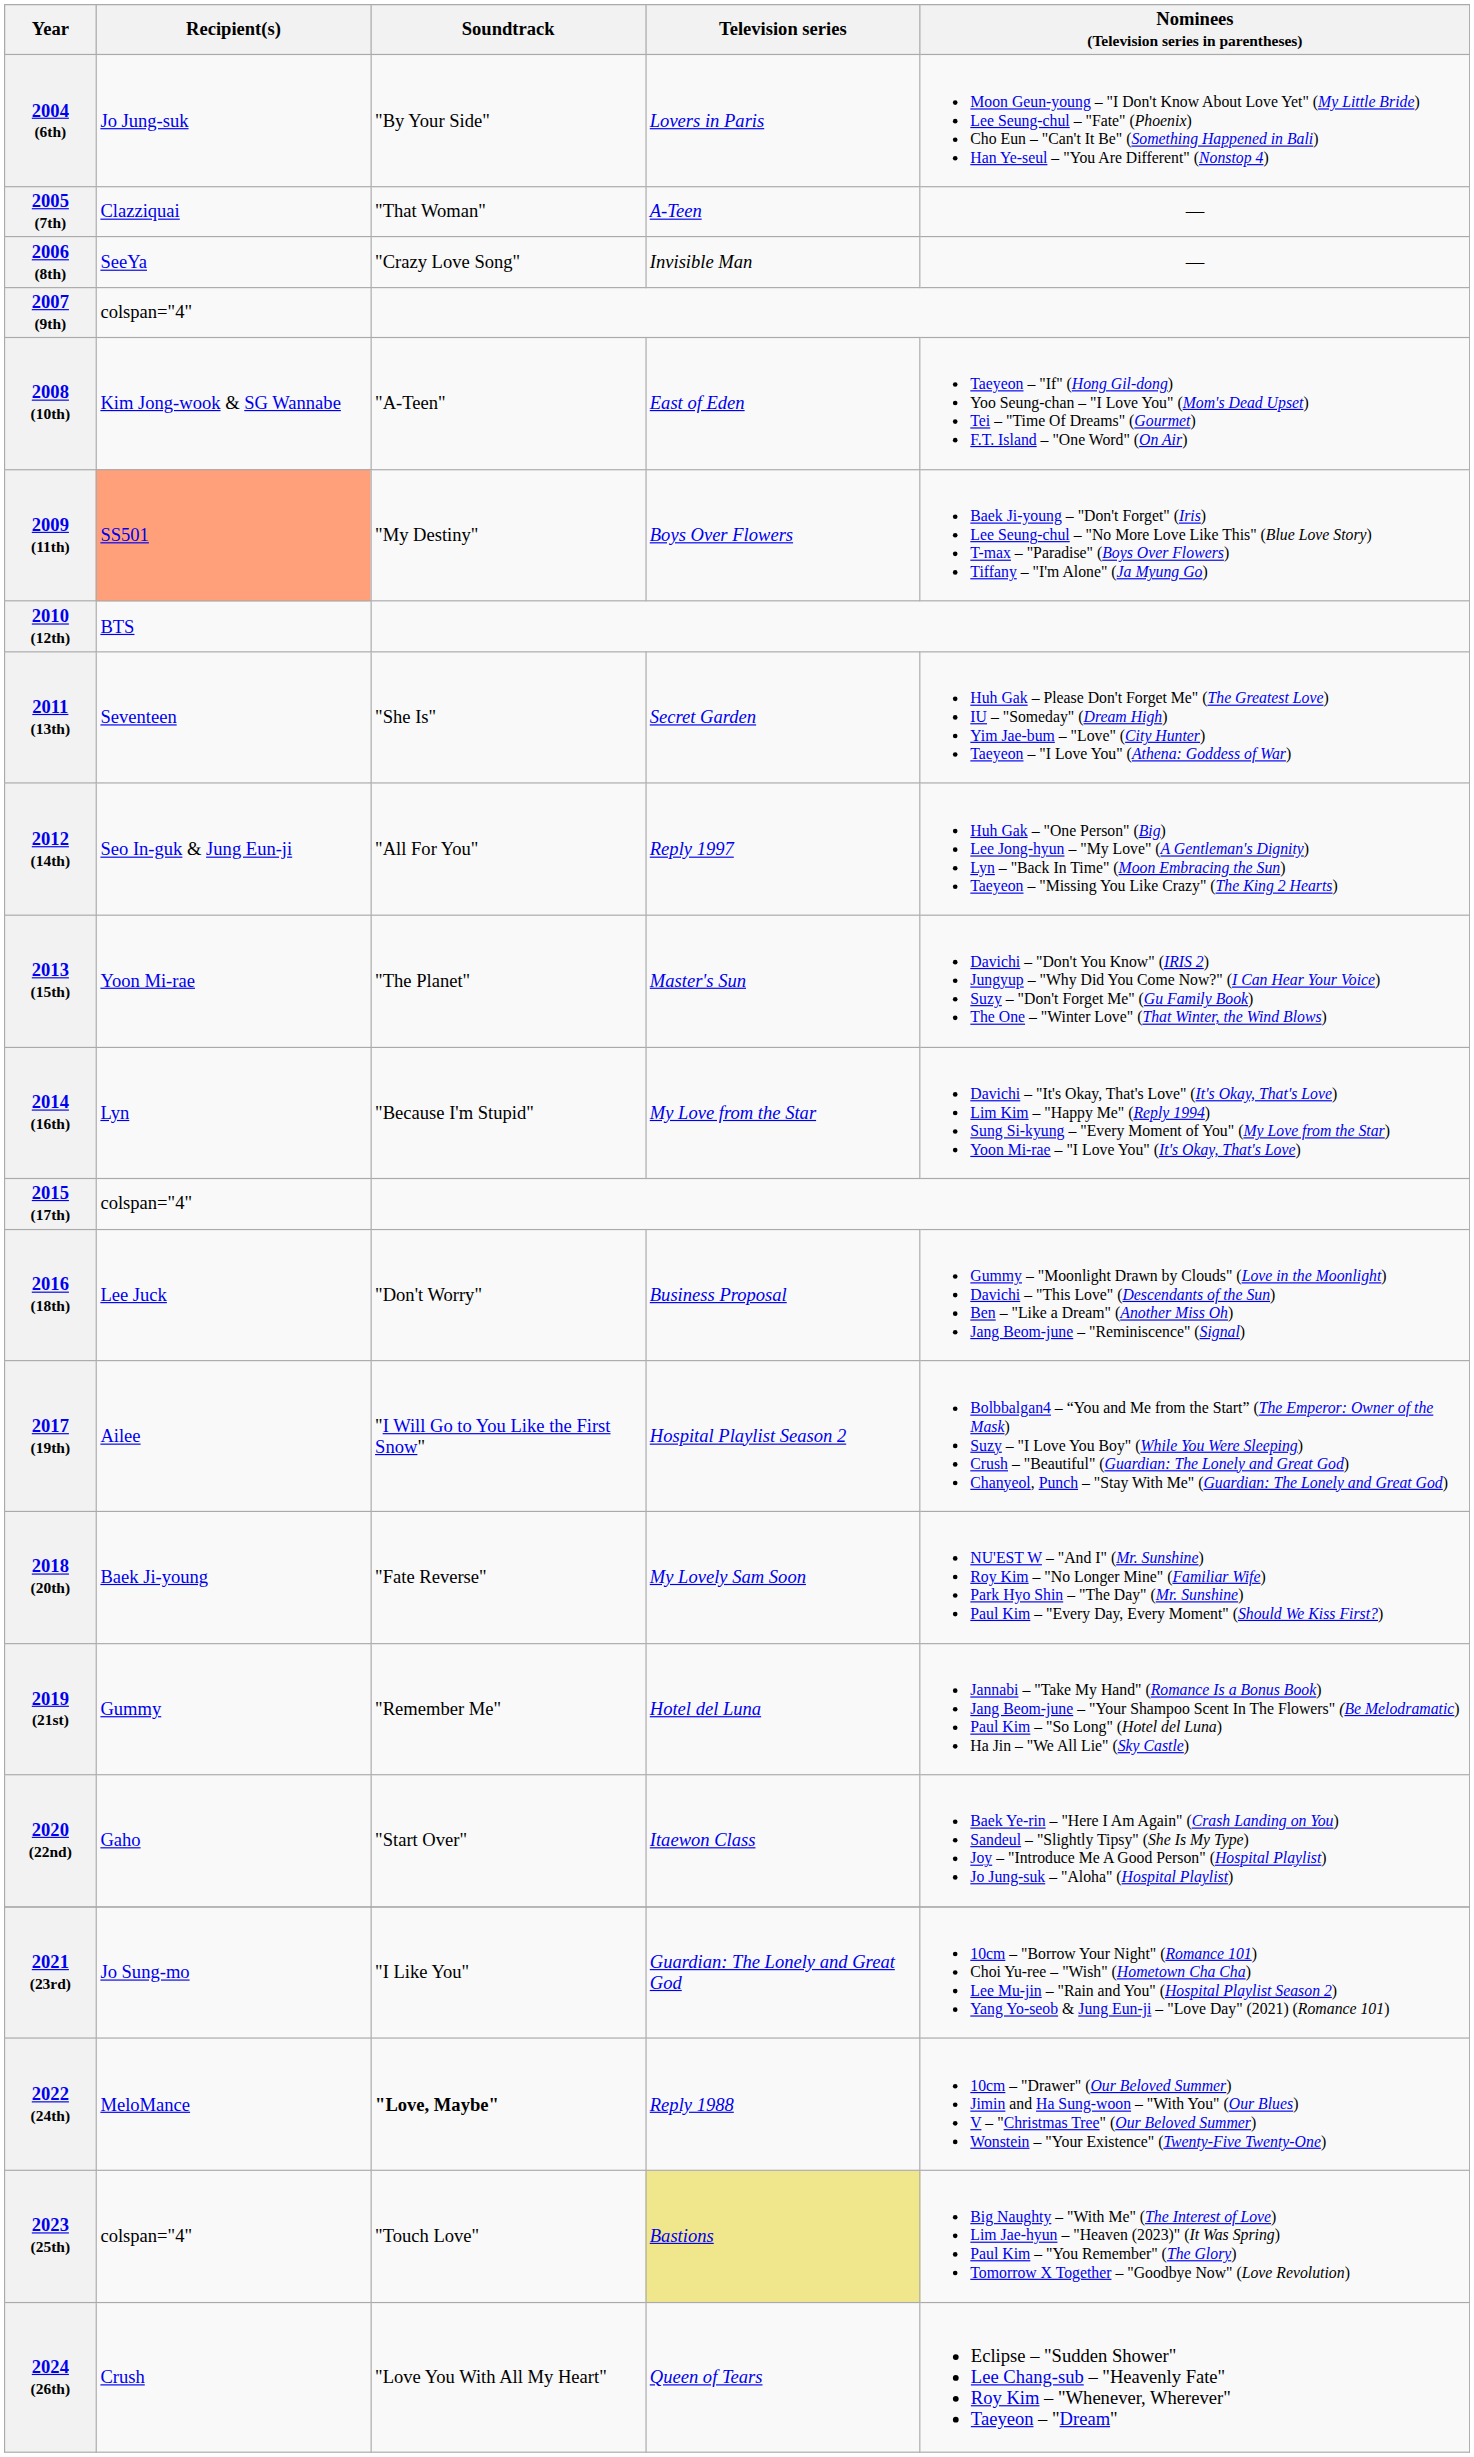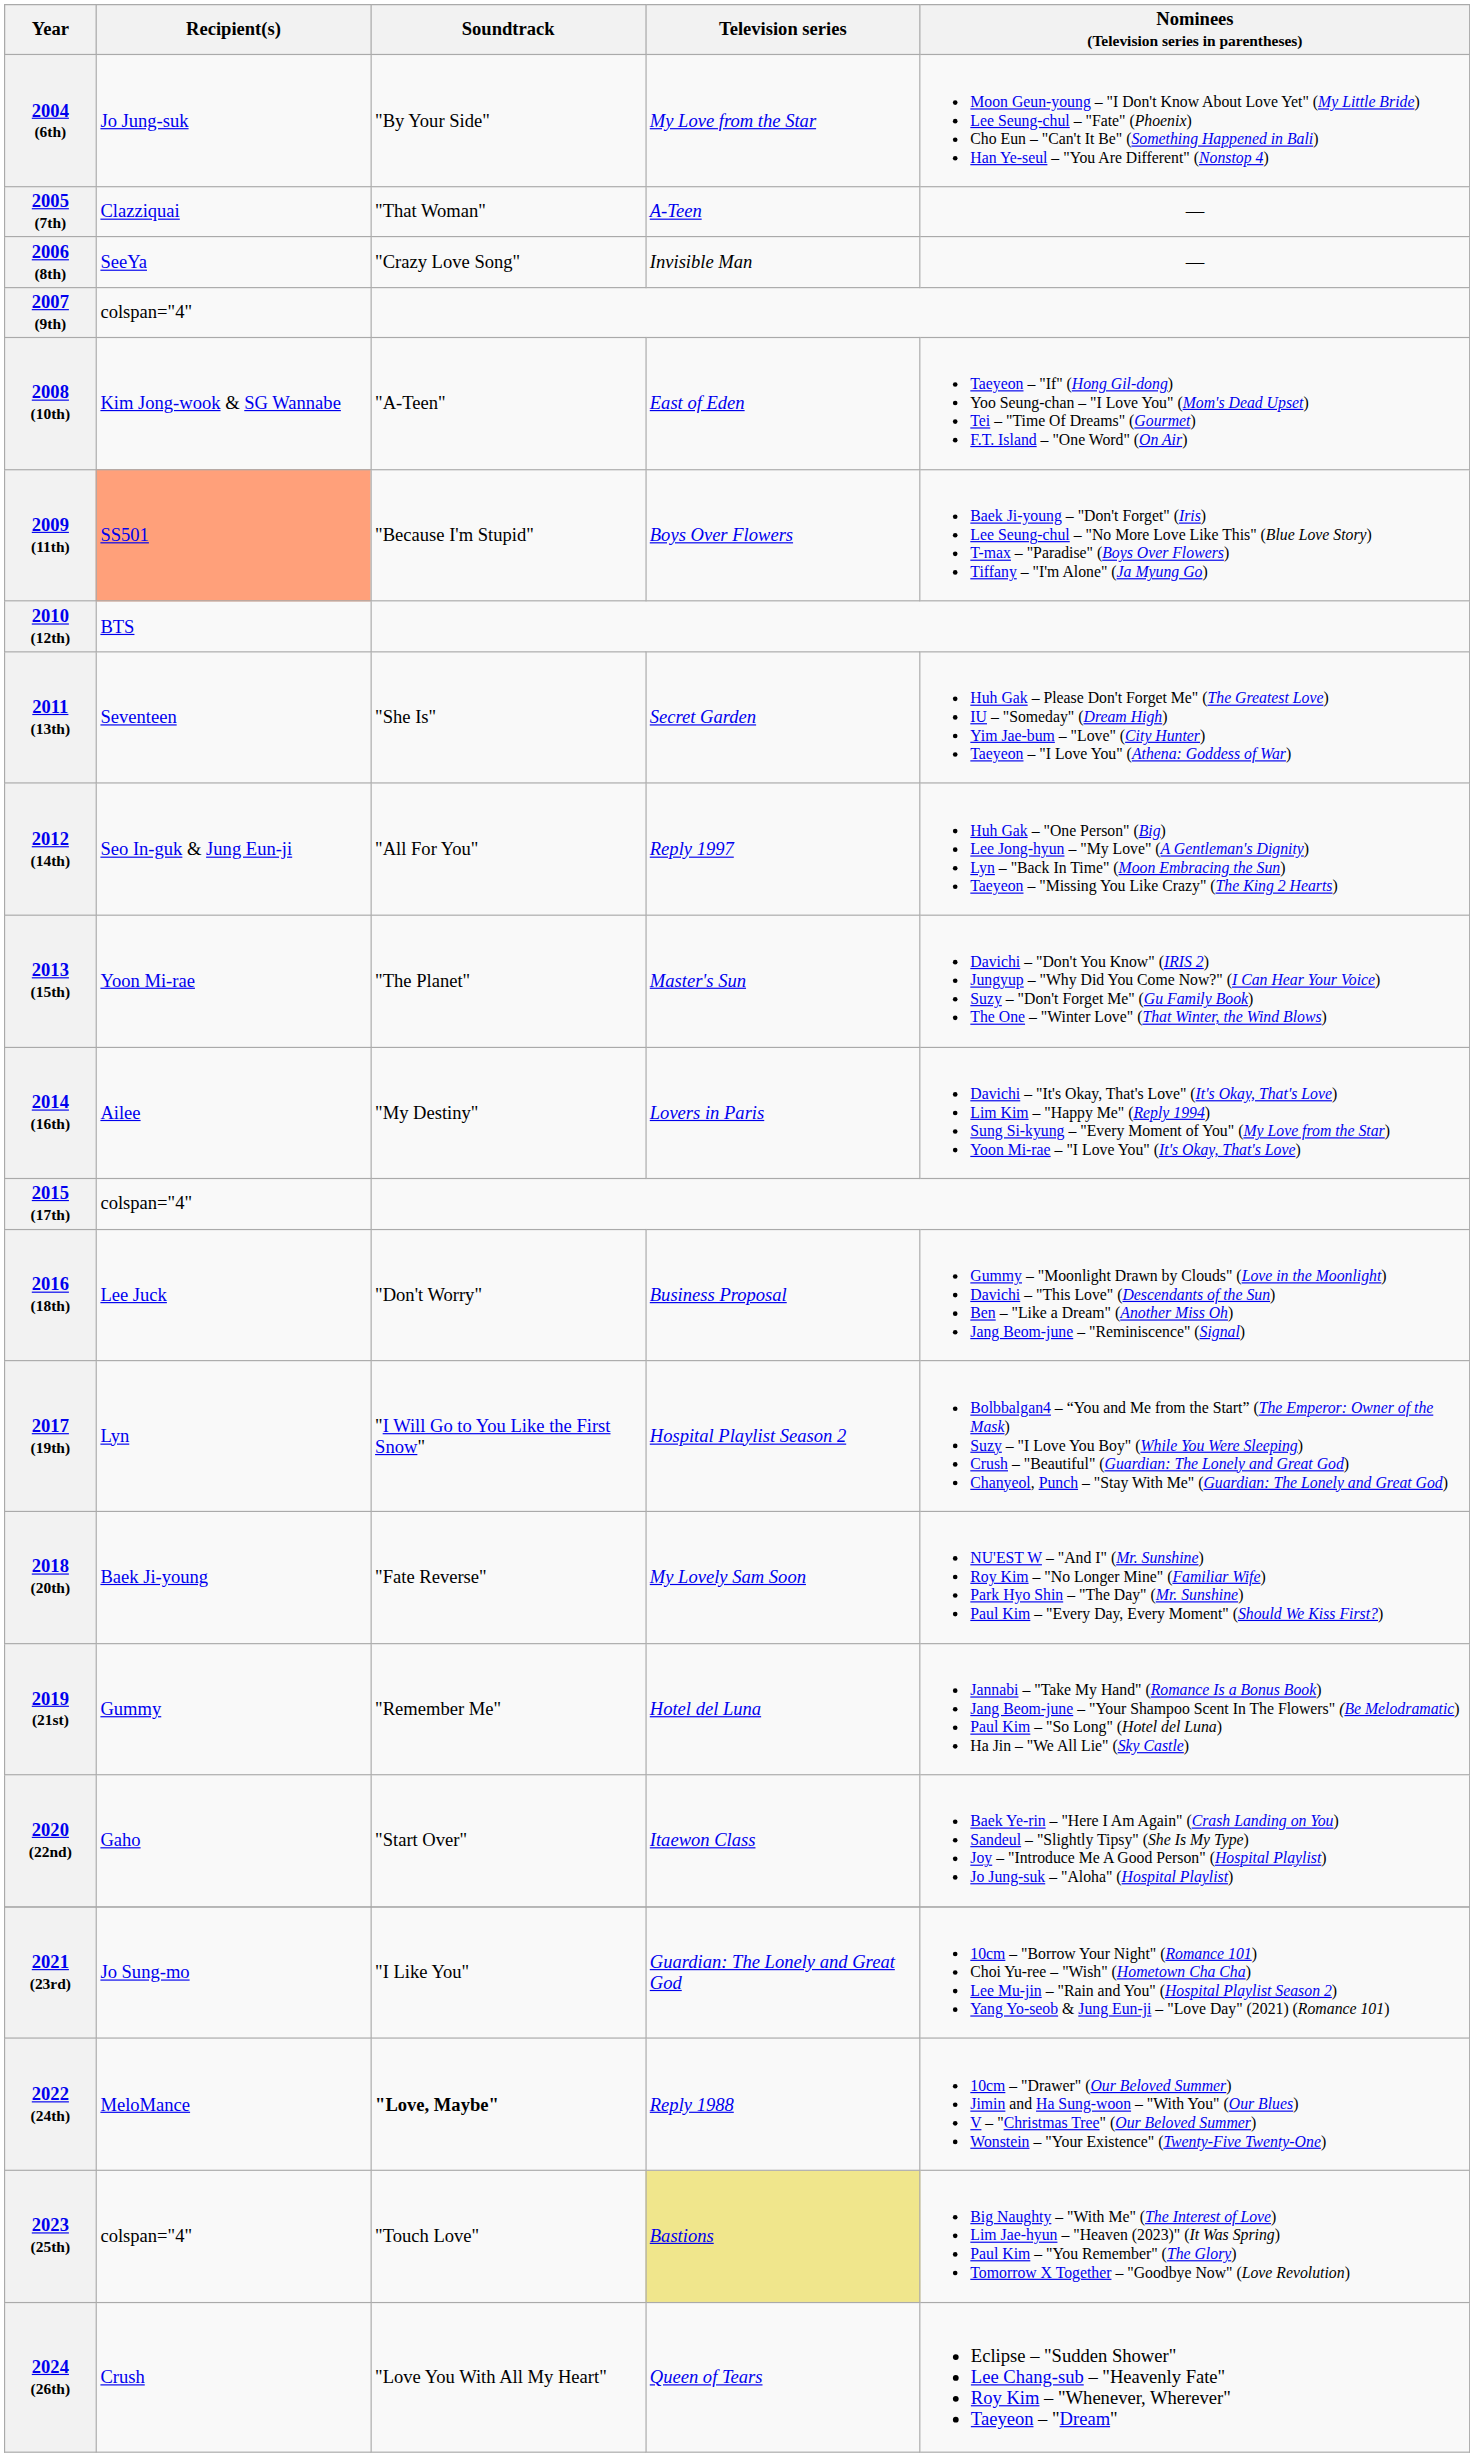2004 (6th) | Television series: Lovers in Paris -> My Love from the Star
2009 (11th) | Soundtrack: "My Destiny" -> "Because I'm Stupid"
2014 (16th) | Recipient(s): Lyn -> Ailee
2014 (16th) | Soundtrack: "Because I'm Stupid" -> "My Destiny"
2014 (16th) | Television series: My Love from the Star -> Lovers in Paris
2017 (19th) | Recipient(s): Ailee -> Lyn
